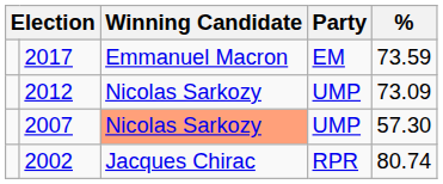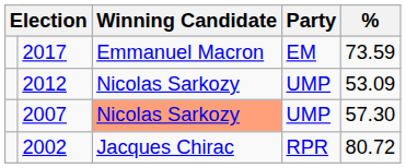2012 | %: 73.09 -> 53.09
2002 | %: 80.74 -> 80.72
